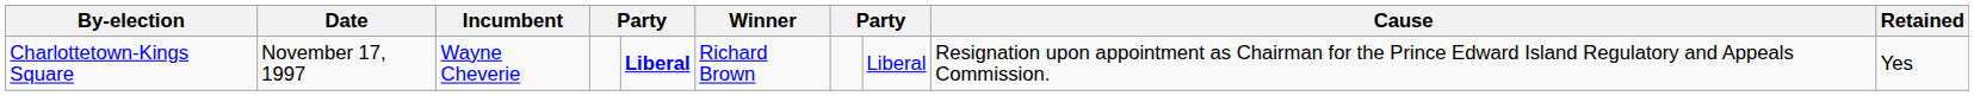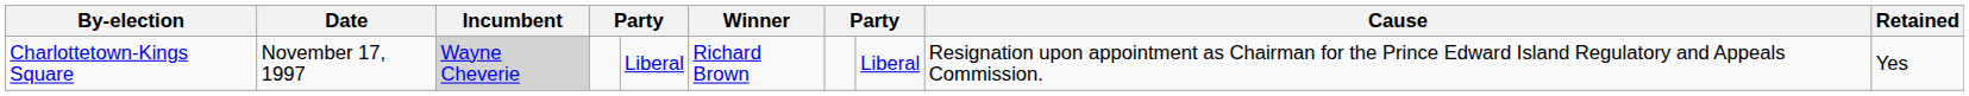Charlottetown-Kings Square | Incumbent: no background -> lightgrey background
Charlottetown-Kings Square | column 5: bold -> normal
